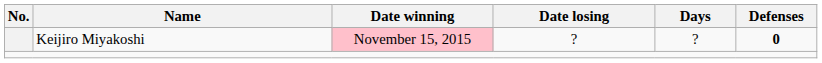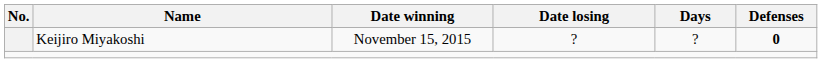Keijiro Miyakoshi | Date winning: pink background -> no background
